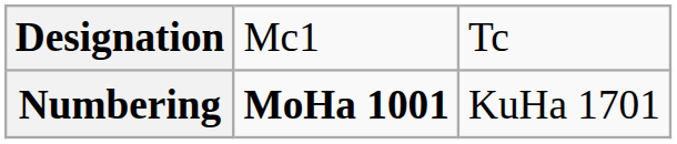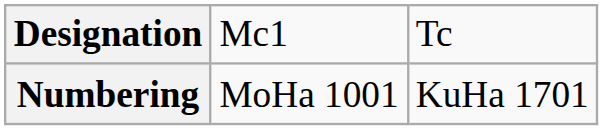Numbering | column 2: bold -> normal
